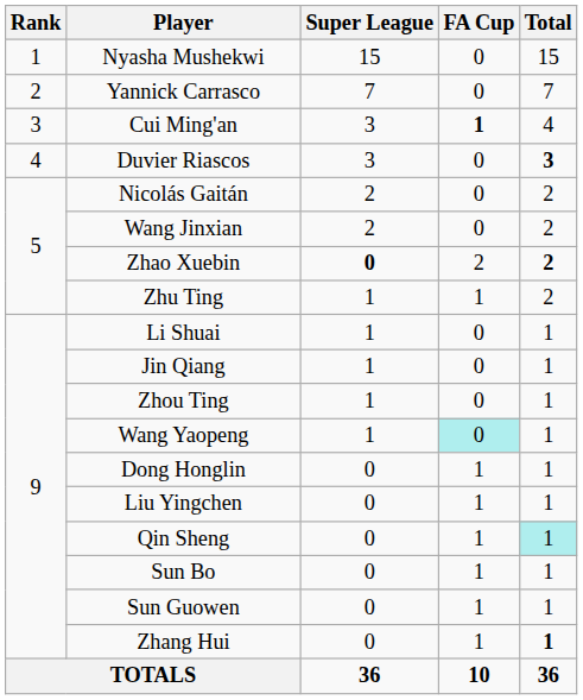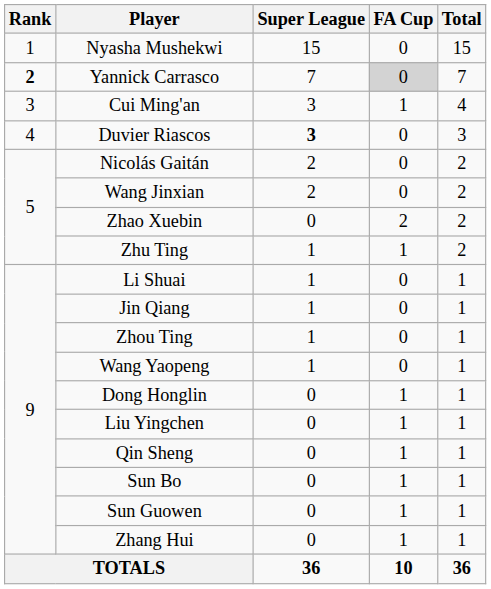Yannick Carrasco | Rank: normal -> bold
Yannick Carrasco | FA Cup: no background -> lightgrey background
Cui Ming'an | FA Cup: bold -> normal
Duvier Riascos | Super League: normal -> bold
Duvier Riascos | Total: bold -> normal
Zhao Xuebin | Super League: bold -> normal
Zhao Xuebin | Total: bold -> normal
Wang Yaopeng | FA Cup: paleturquoise background -> no background
Qin Sheng | Total: paleturquoise background -> no background
Zhang Hui | Total: bold -> normal
